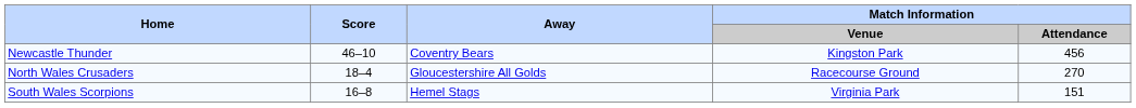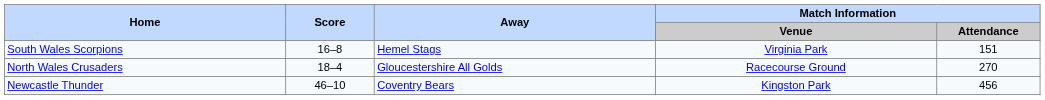rows swapped: Newcastle Thunder <-> South Wales Scorpions
